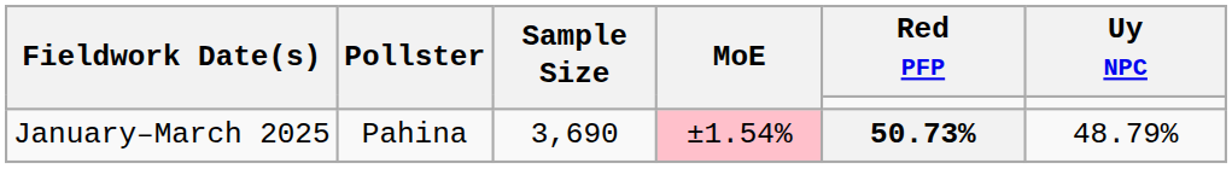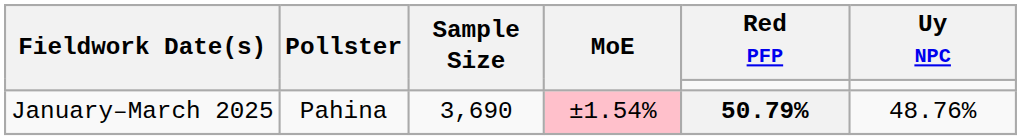January–March 2025 | Red PFP: 50.73% -> 50.79%
January–March 2025 | Uy NPC: 48.79% -> 48.76%
